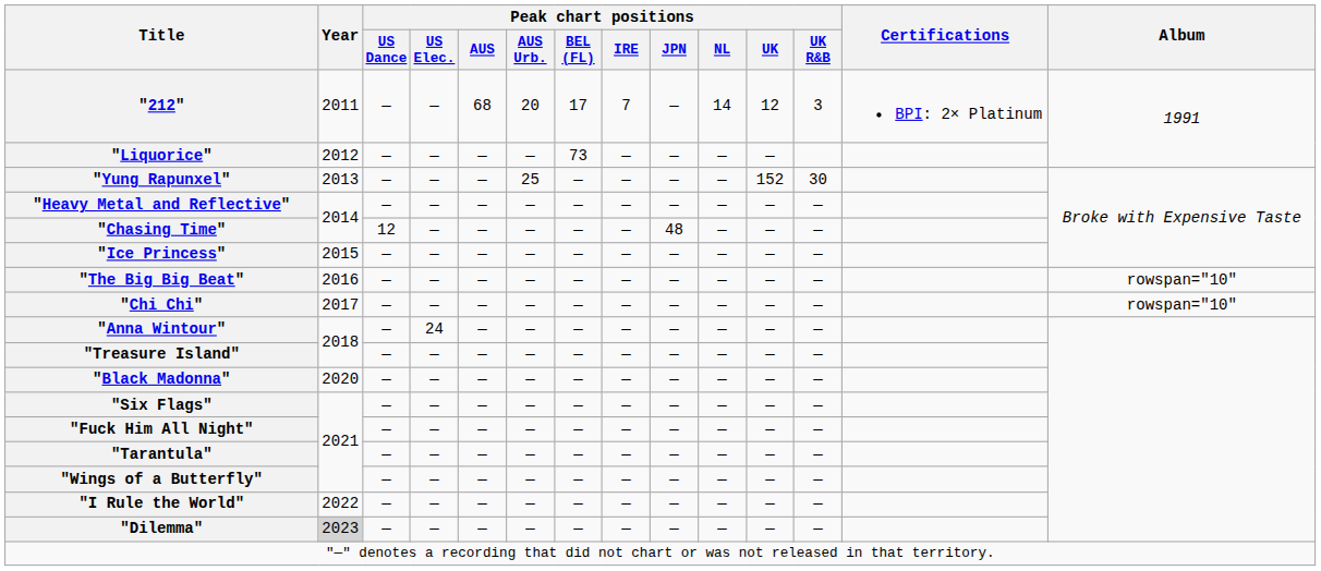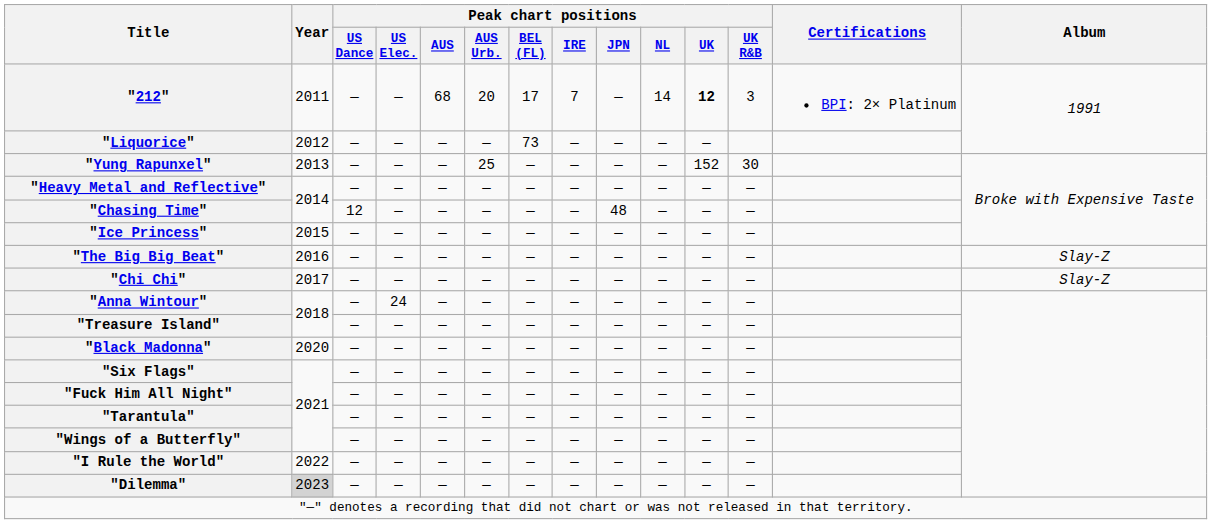"212" | Peak chart positions / UK: normal -> bold
"The Big Big Beat" | Album: rowspan="10" -> Slay-Z
"Chi Chi" | Album: rowspan="10" -> Slay-Z
